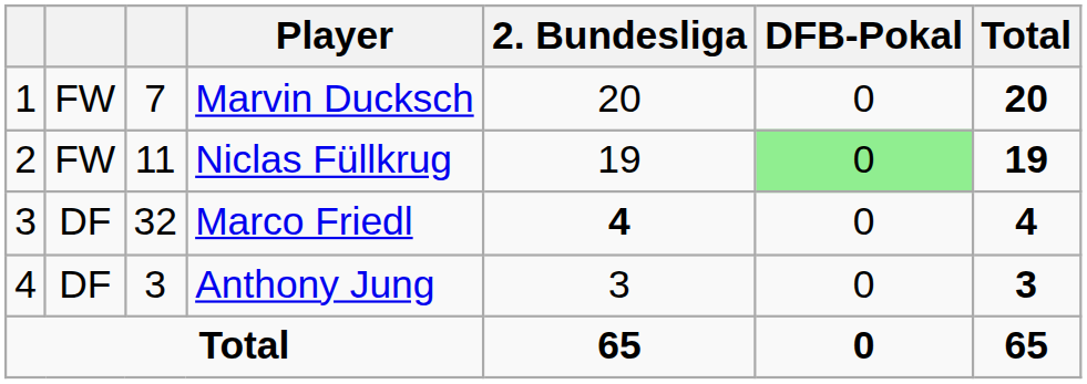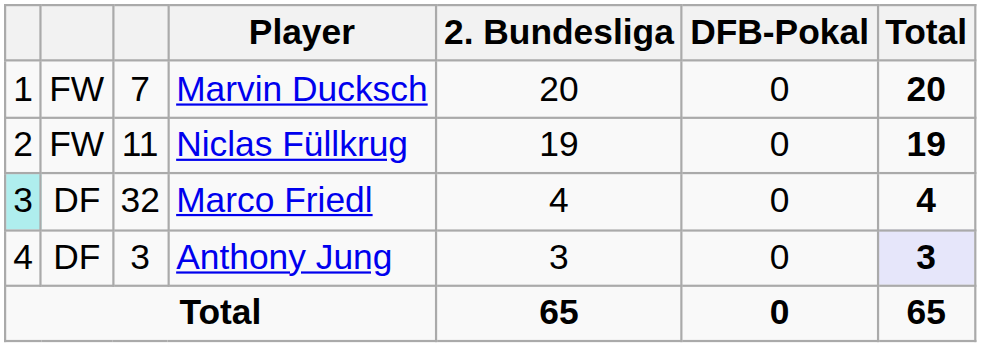Niclas Füllkrug | DFB-Pokal: lightgreen background -> no background
Marco Friedl | column 1: no background -> paleturquoise background
Marco Friedl | 2. Bundesliga: bold -> normal
Anthony Jung | Total: no background -> lavender background
